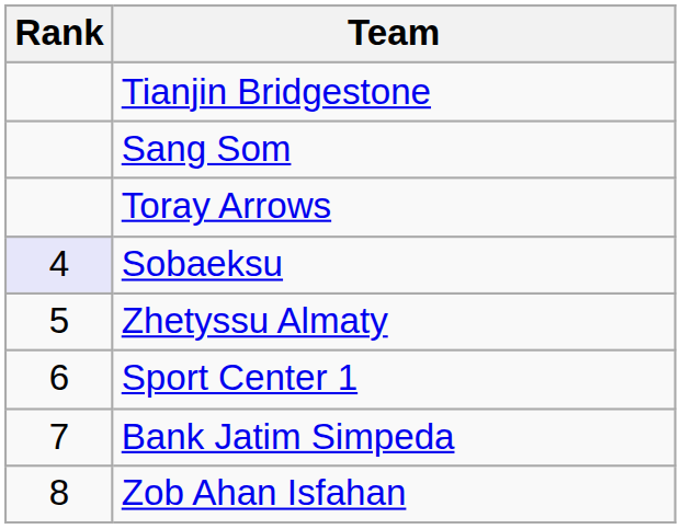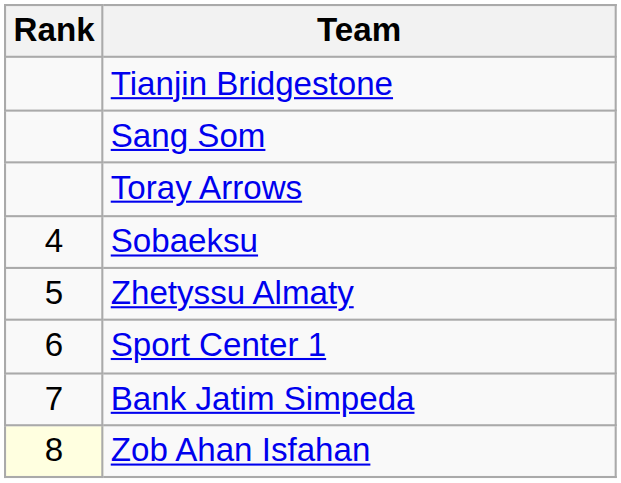Sobaeksu | Rank: lavender background -> no background
Zob Ahan Isfahan | Rank: no background -> lightyellow background
